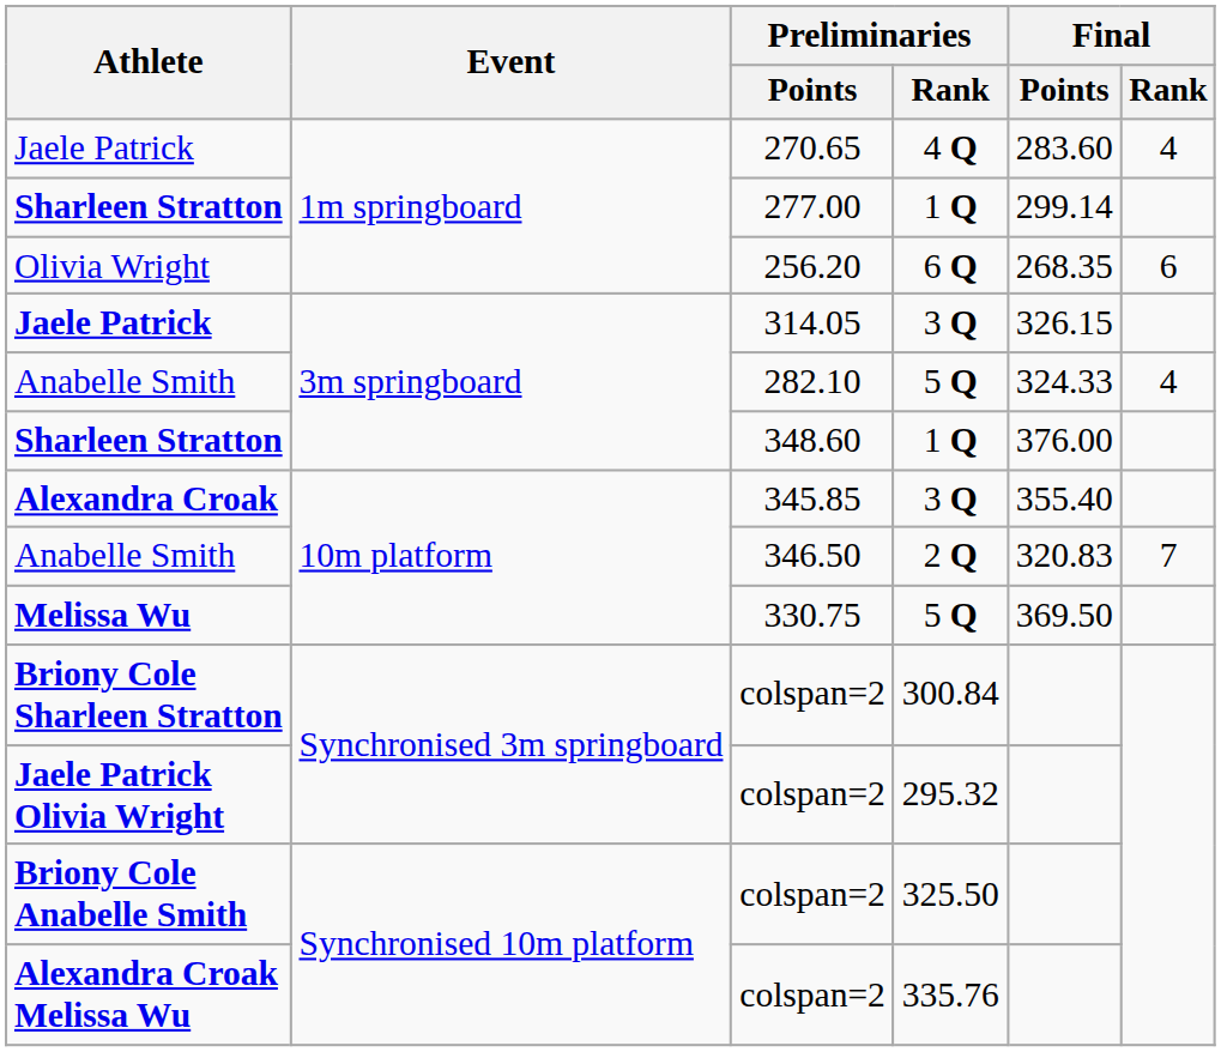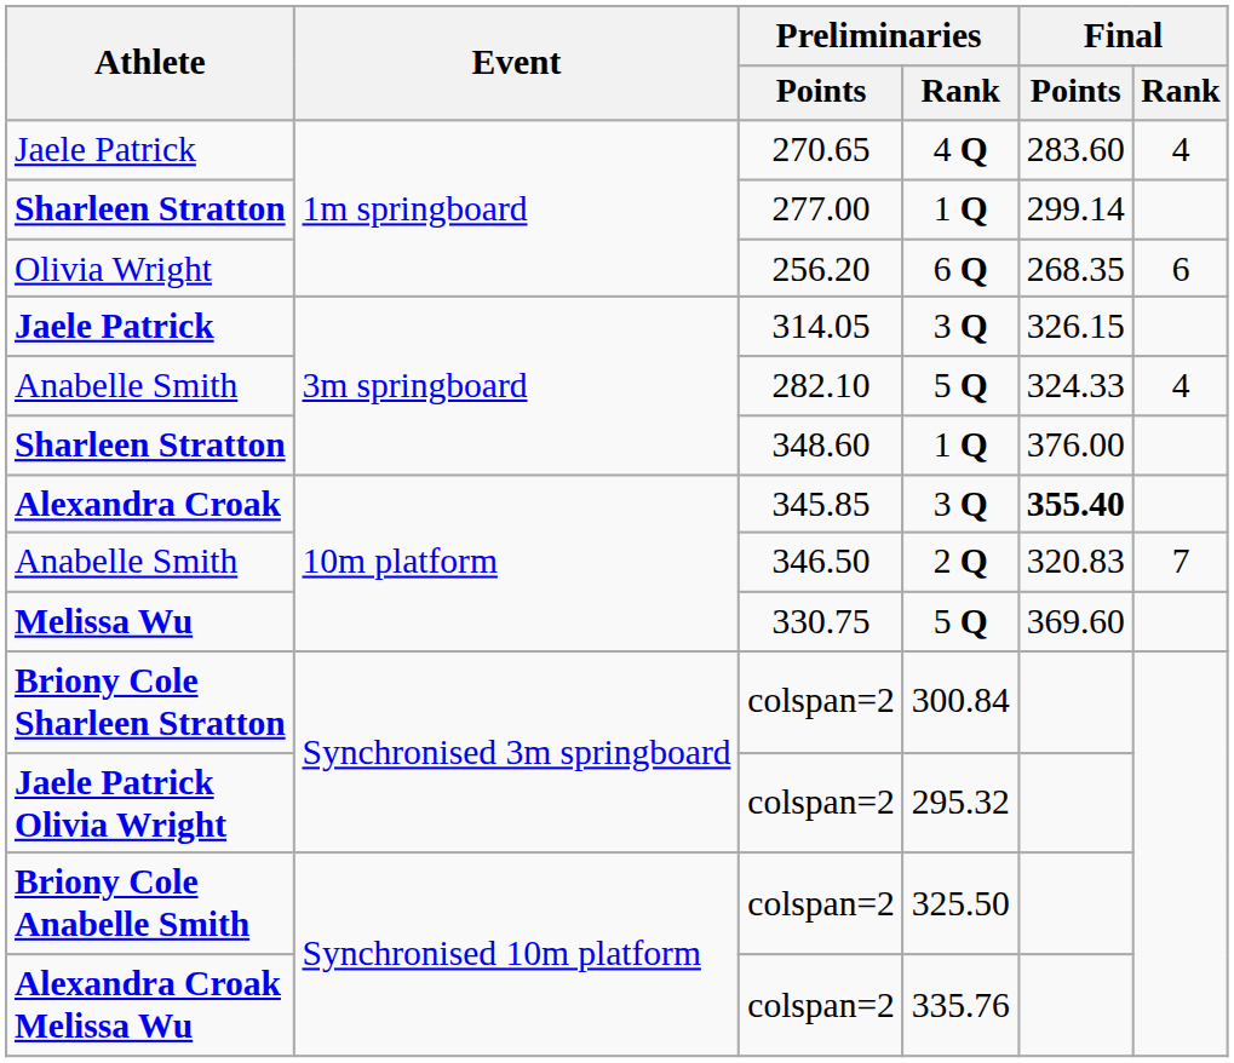Alexandra Croak | Final / Points: normal -> bold
Melissa Wu | Final / Points: 369.50 -> 369.60
